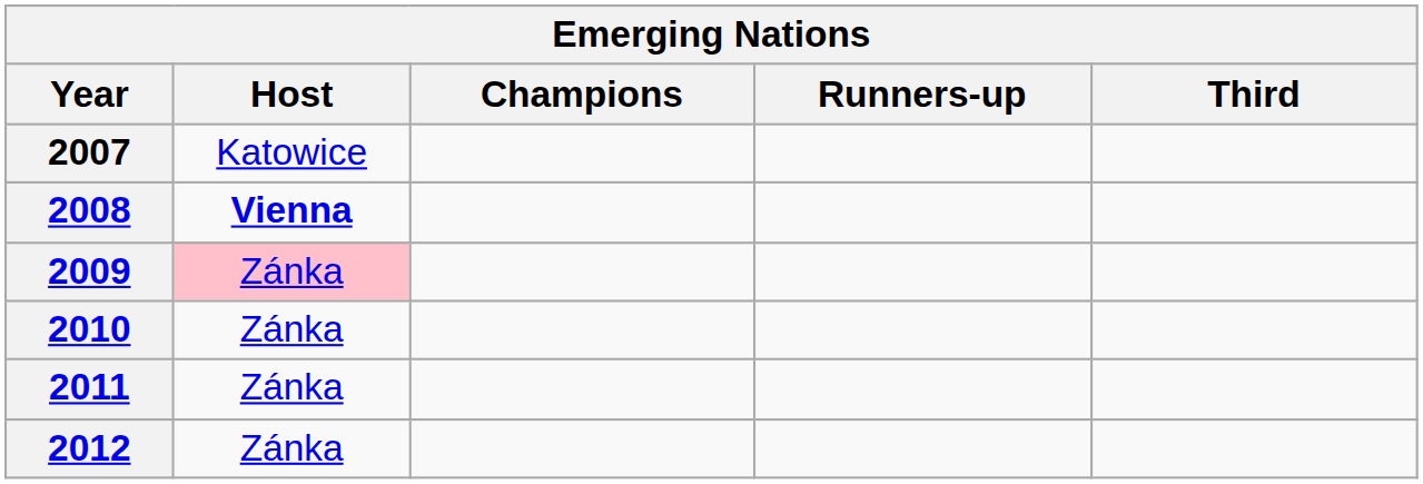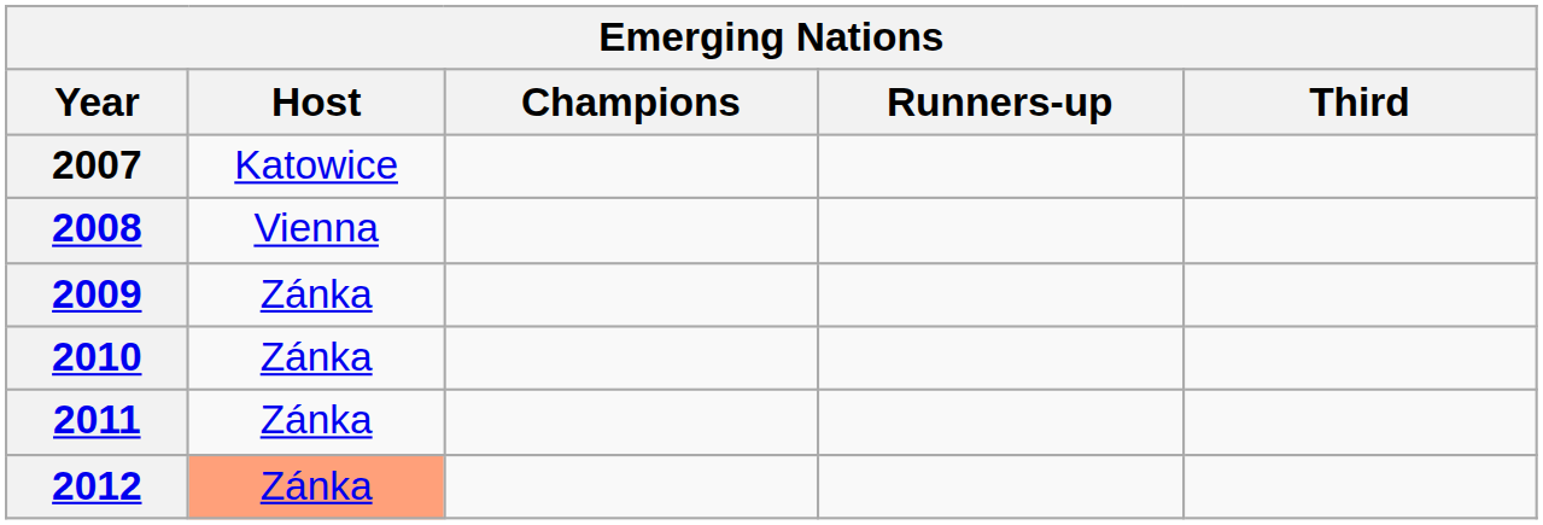2008 | Host: bold -> normal
2009 | Host: pink background -> no background
2012 | Host: no background -> lightsalmon background
